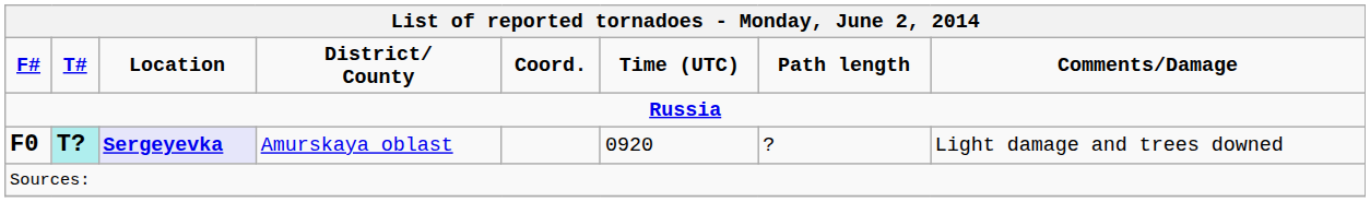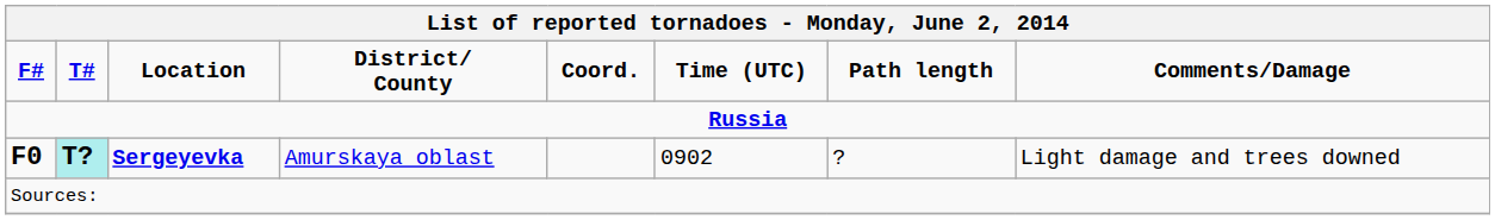F0 | Location: lavender background -> no background
F0 | Time (UTC): 0920 -> 0902
